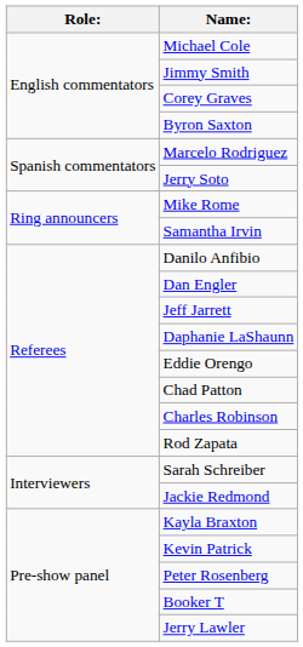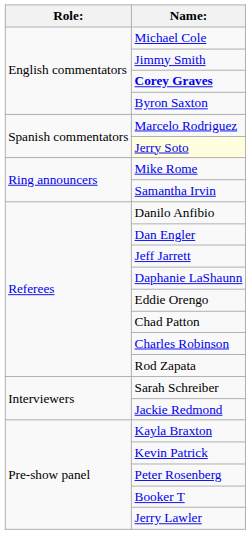Corey Graves | Name:: normal -> bold
Jerry Soto | Name:: no background -> lightyellow background
